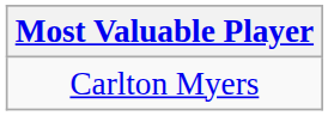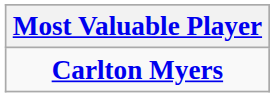row 2 | column 1: normal -> bold
